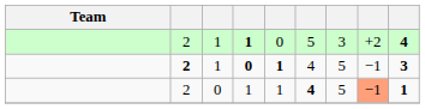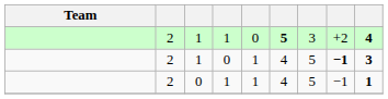row 2 | column 4: bold -> normal
row 2 | column 6: normal -> bold
row 3 | column 2: bold -> normal
row 3 | column 4: bold -> normal
row 3 | column 5: bold -> normal
row 3 | column 8: normal -> bold
row 4 | column 6: bold -> normal
row 4 | column 8: lightsalmon background -> no background
